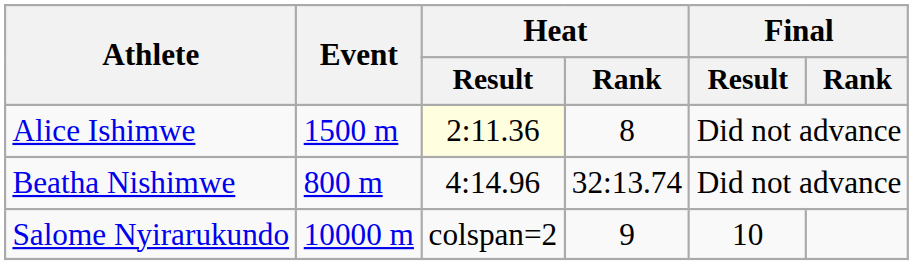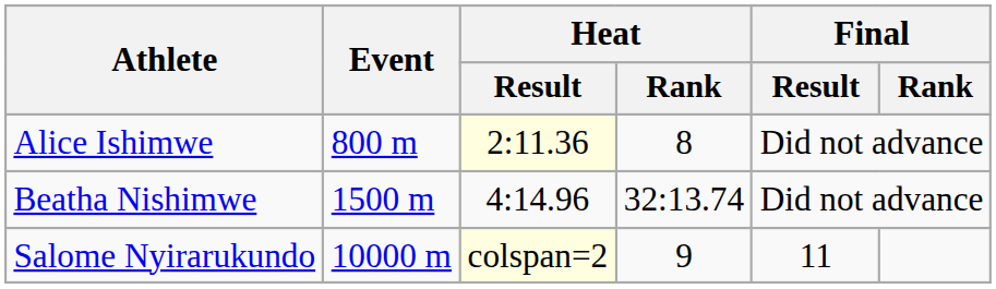Alice Ishimwe | Event: 1500 m -> 800 m
Beatha Nishimwe | Event: 800 m -> 1500 m
Salome Nyirarukundo | Heat / Result: no background -> lightyellow background
Salome Nyirarukundo | Final / Result: 10 -> 11
